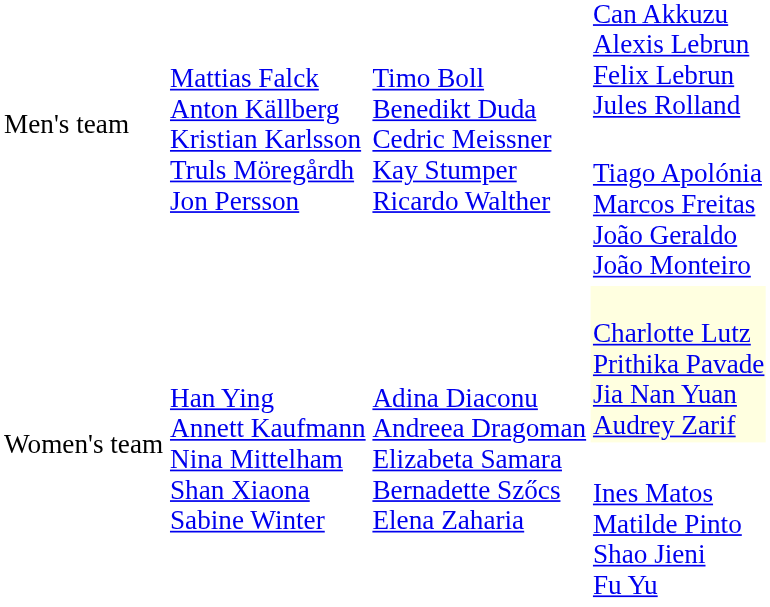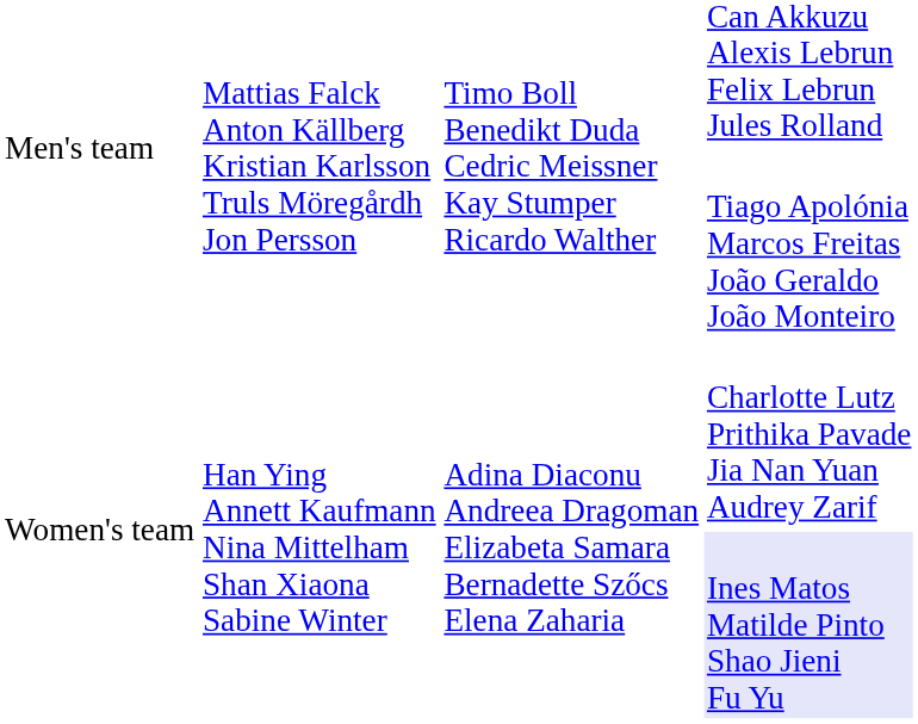Charlotte Lutz Prithika Pavade Jia Nan Yuan Audrey Zarif | column 4: lightyellow background -> no background
Ines Matos Matilde Pinto Shao Jieni Fu Yu | column 4: no background -> lavender background
